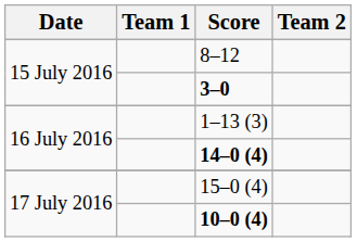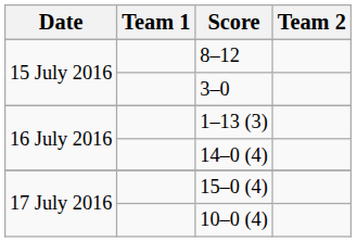3–0 | Score: bold -> normal
14–0 (4) | Score: bold -> normal
10–0 (4) | Score: bold -> normal
